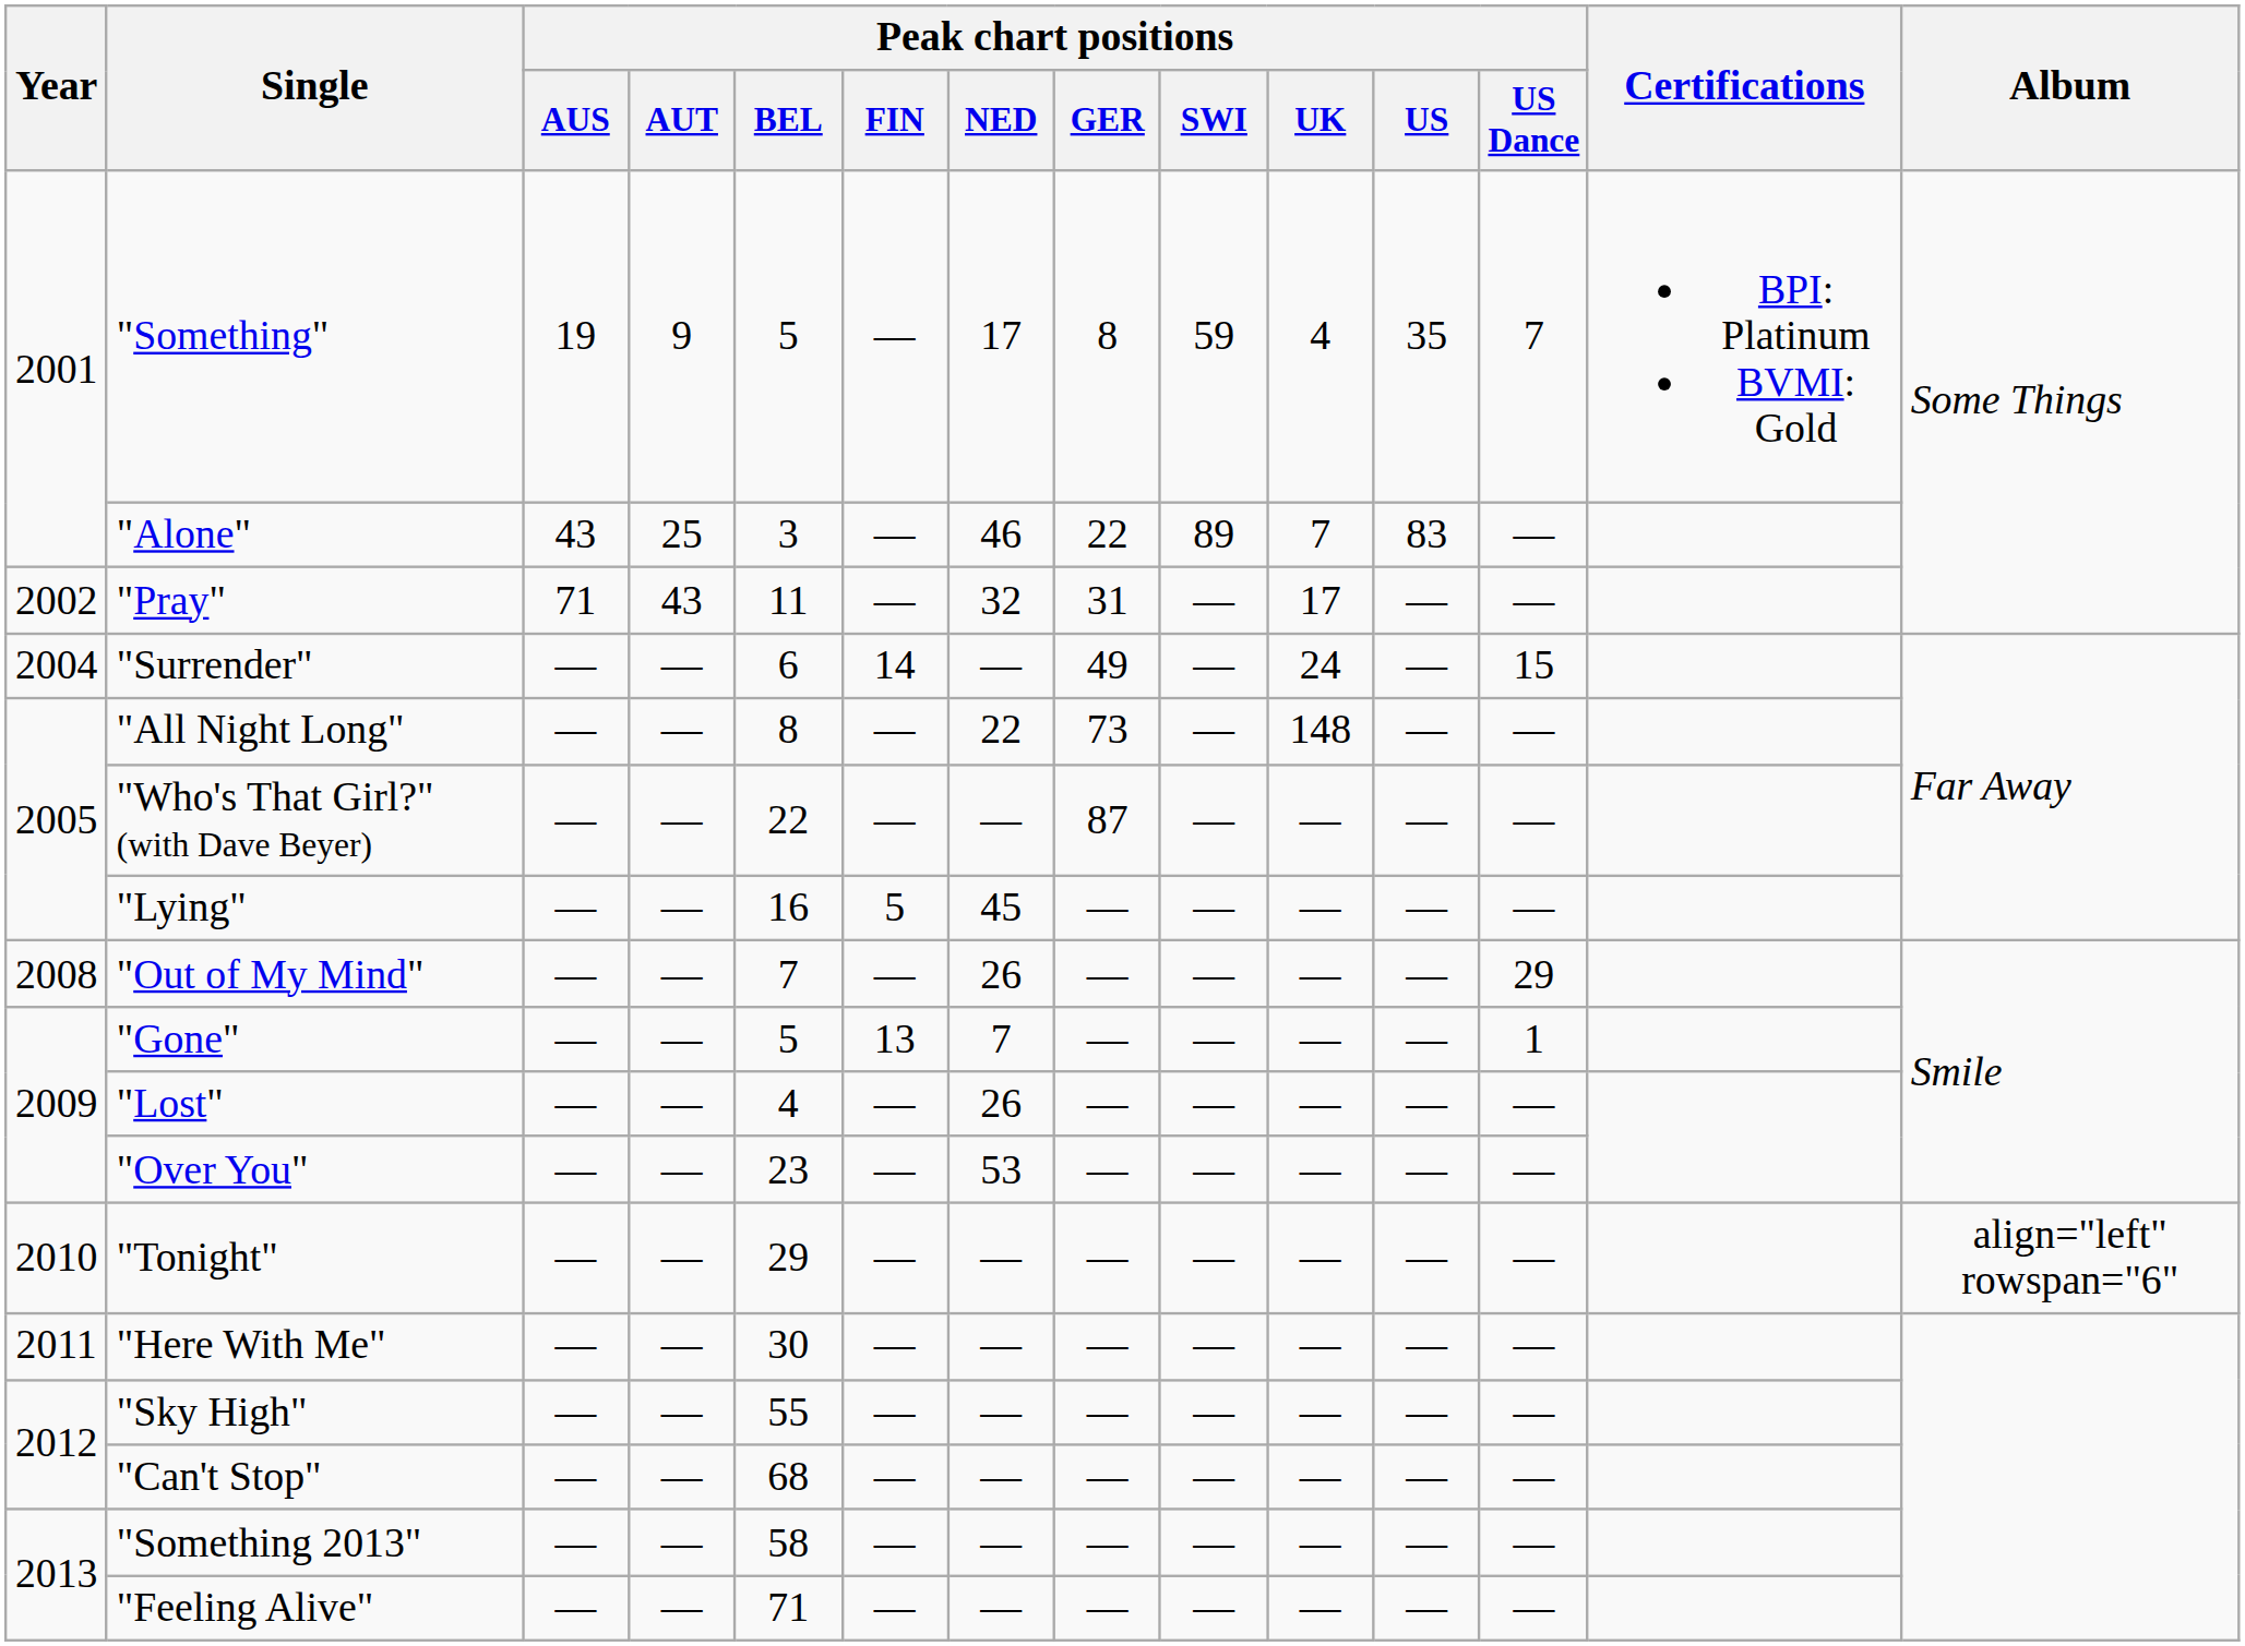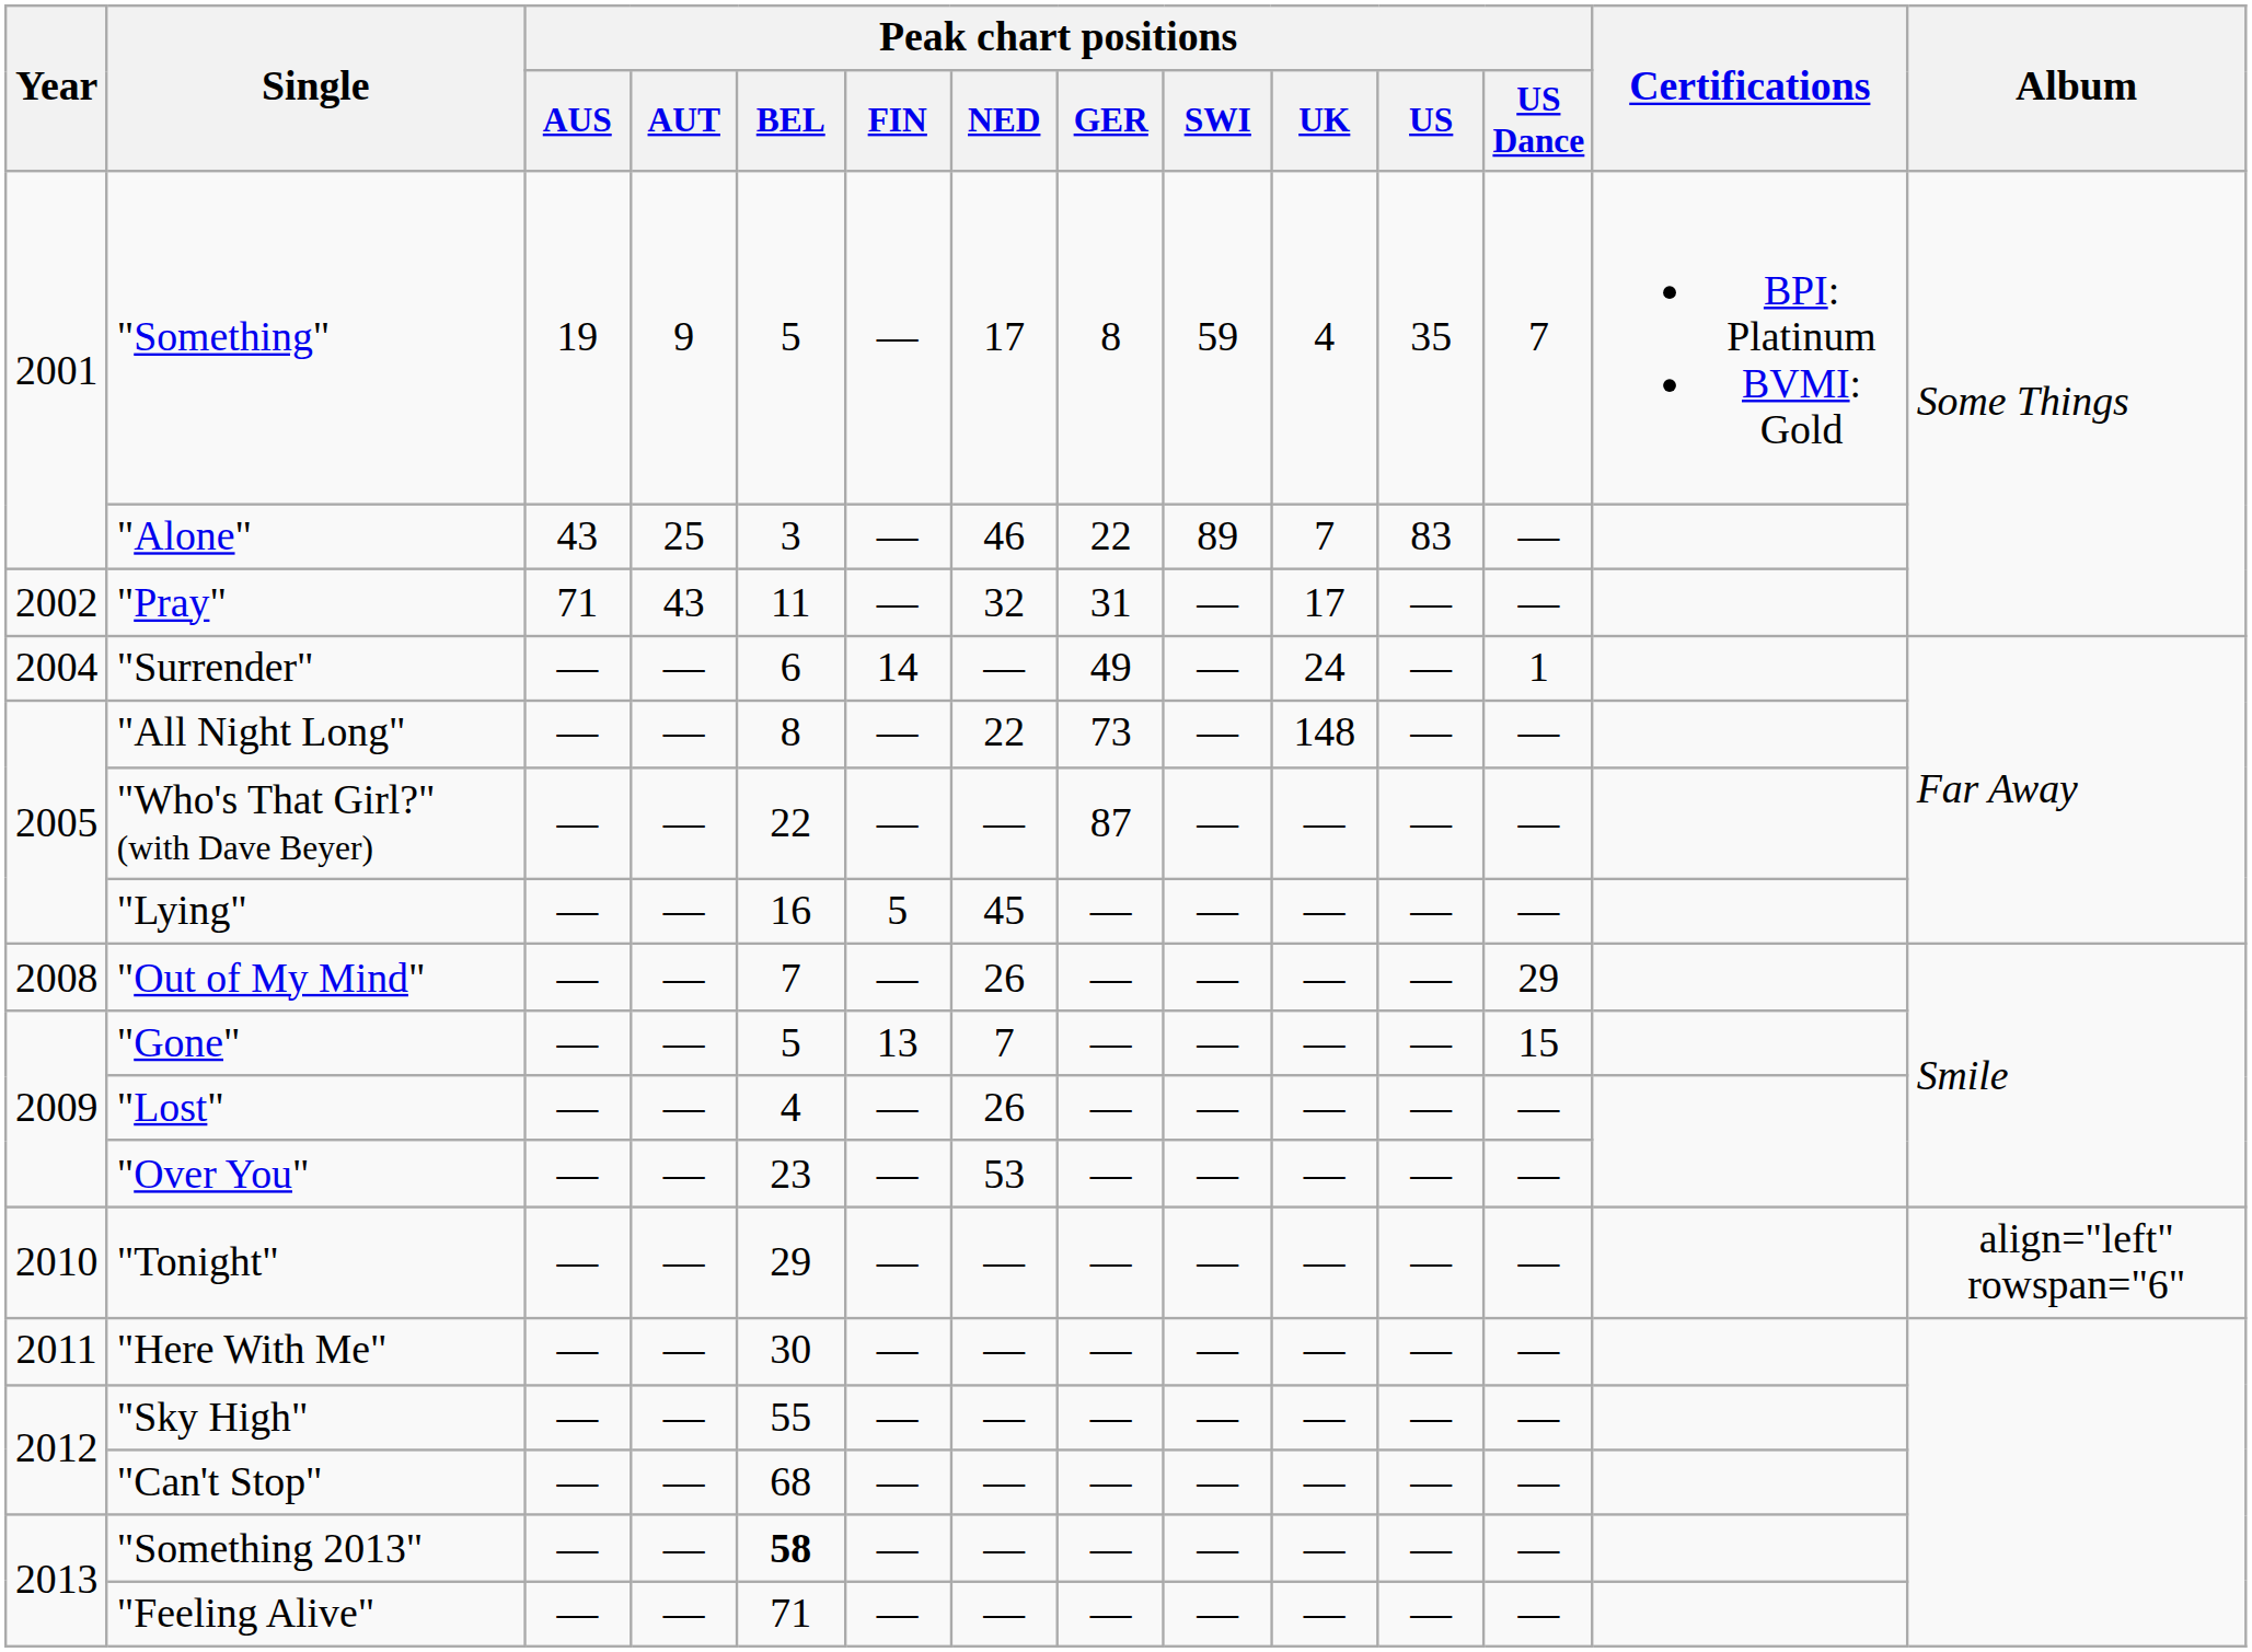"Surrender" | Peak chart positions / US Dance: 15 -> 1
"Gone" | Peak chart positions / US Dance: 1 -> 15
"Something 2013" | Peak chart positions / BEL: normal -> bold
